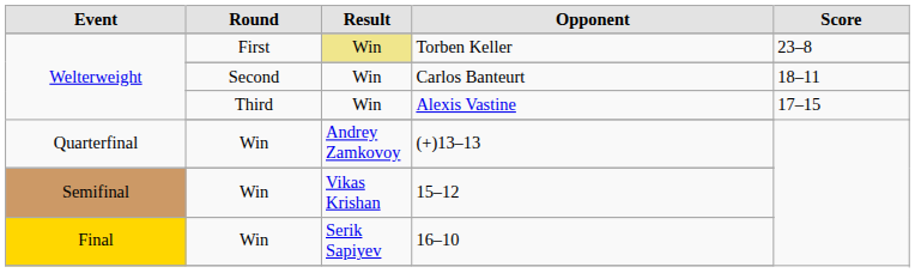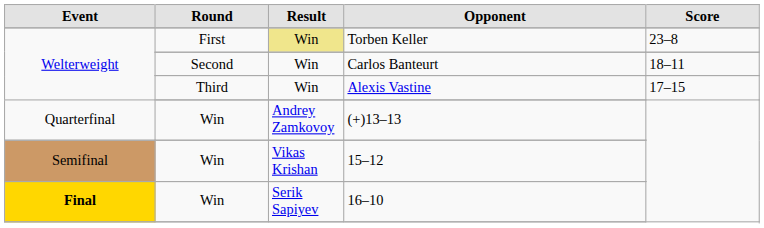16–10 | Event: normal -> bold
